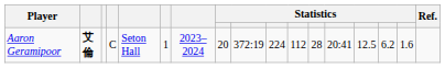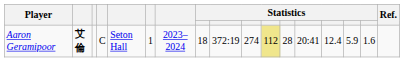Aaron Geramipoor | column 8: 20 -> 18
Aaron Geramipoor | column 10: 224 -> 274
Aaron Geramipoor | column 11: no background -> khaki background
Aaron Geramipoor | column 14: 12.5 -> 12.4
Aaron Geramipoor | column 15: 6.2 -> 5.9
